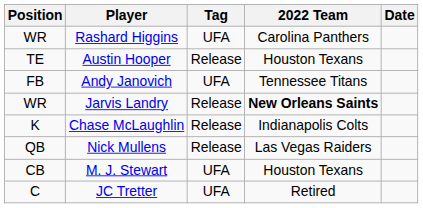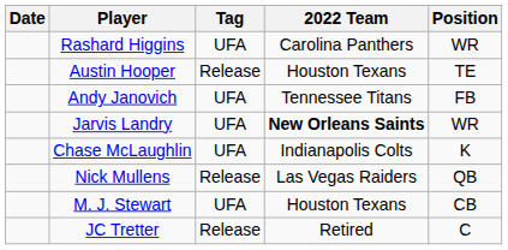columns swapped: Position <-> Date
Jarvis Landry | Tag: Release -> UFA
Chase McLaughlin | Tag: Release -> UFA
JC Tretter | Tag: UFA -> Release
